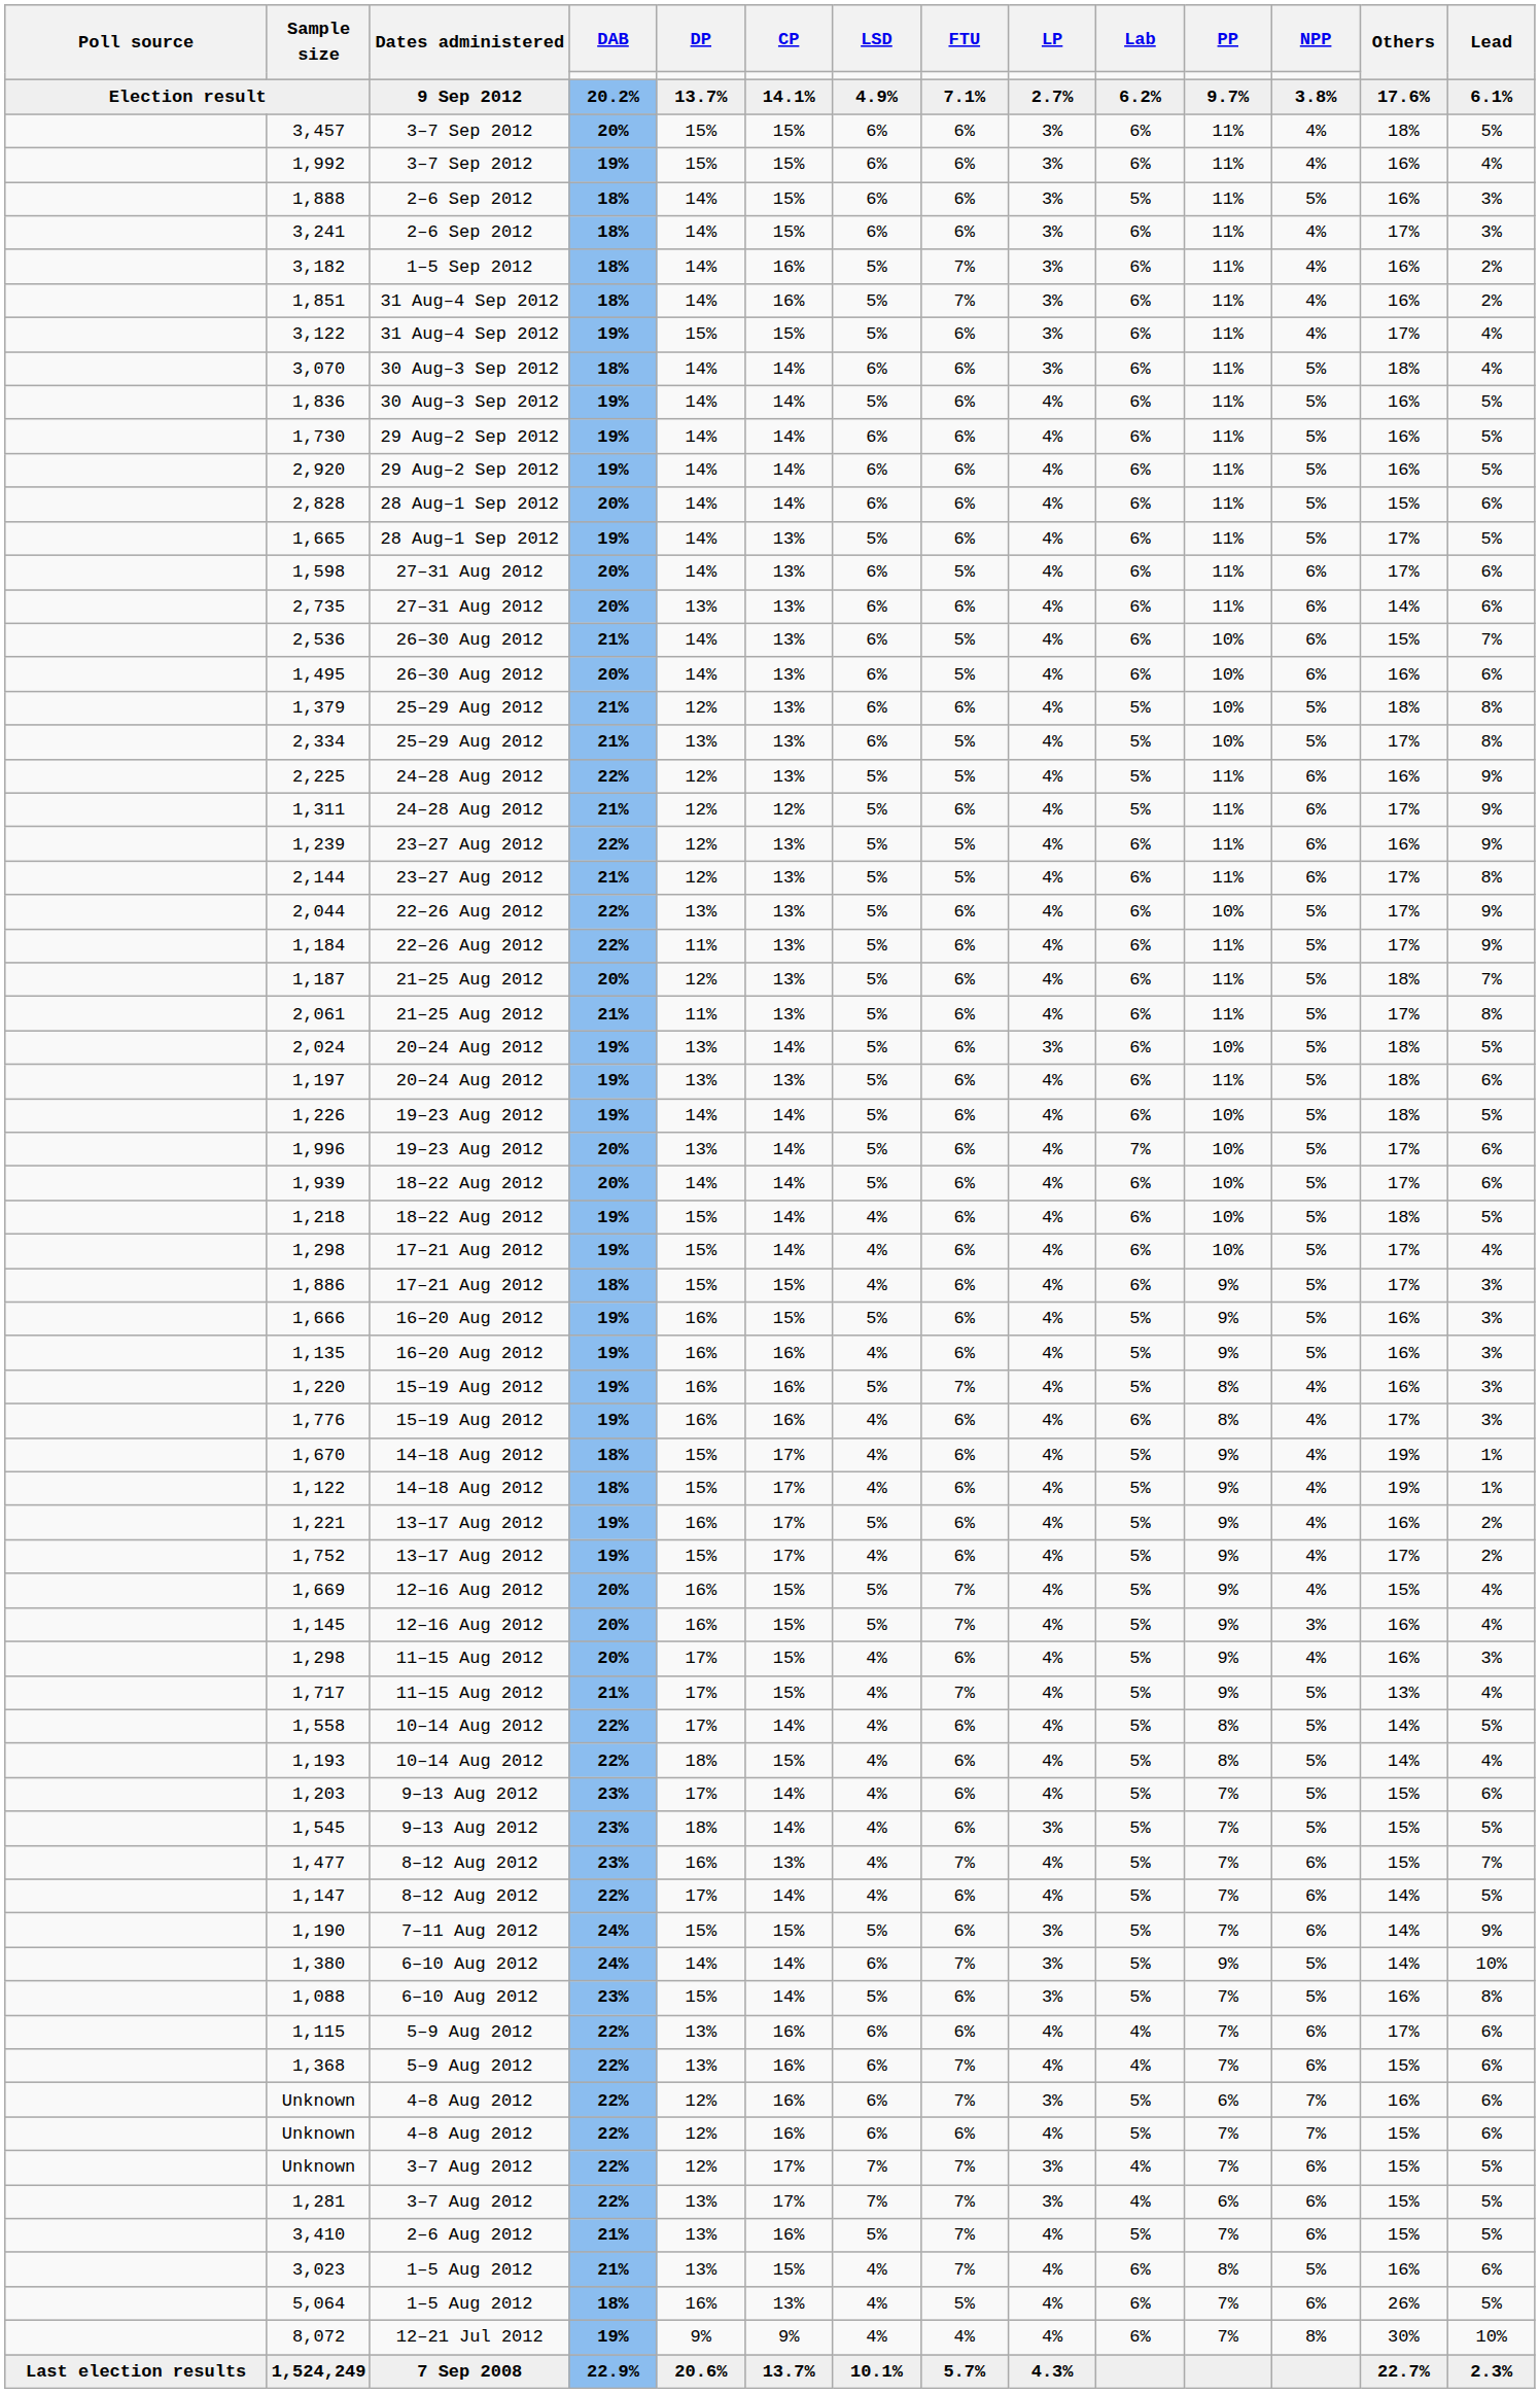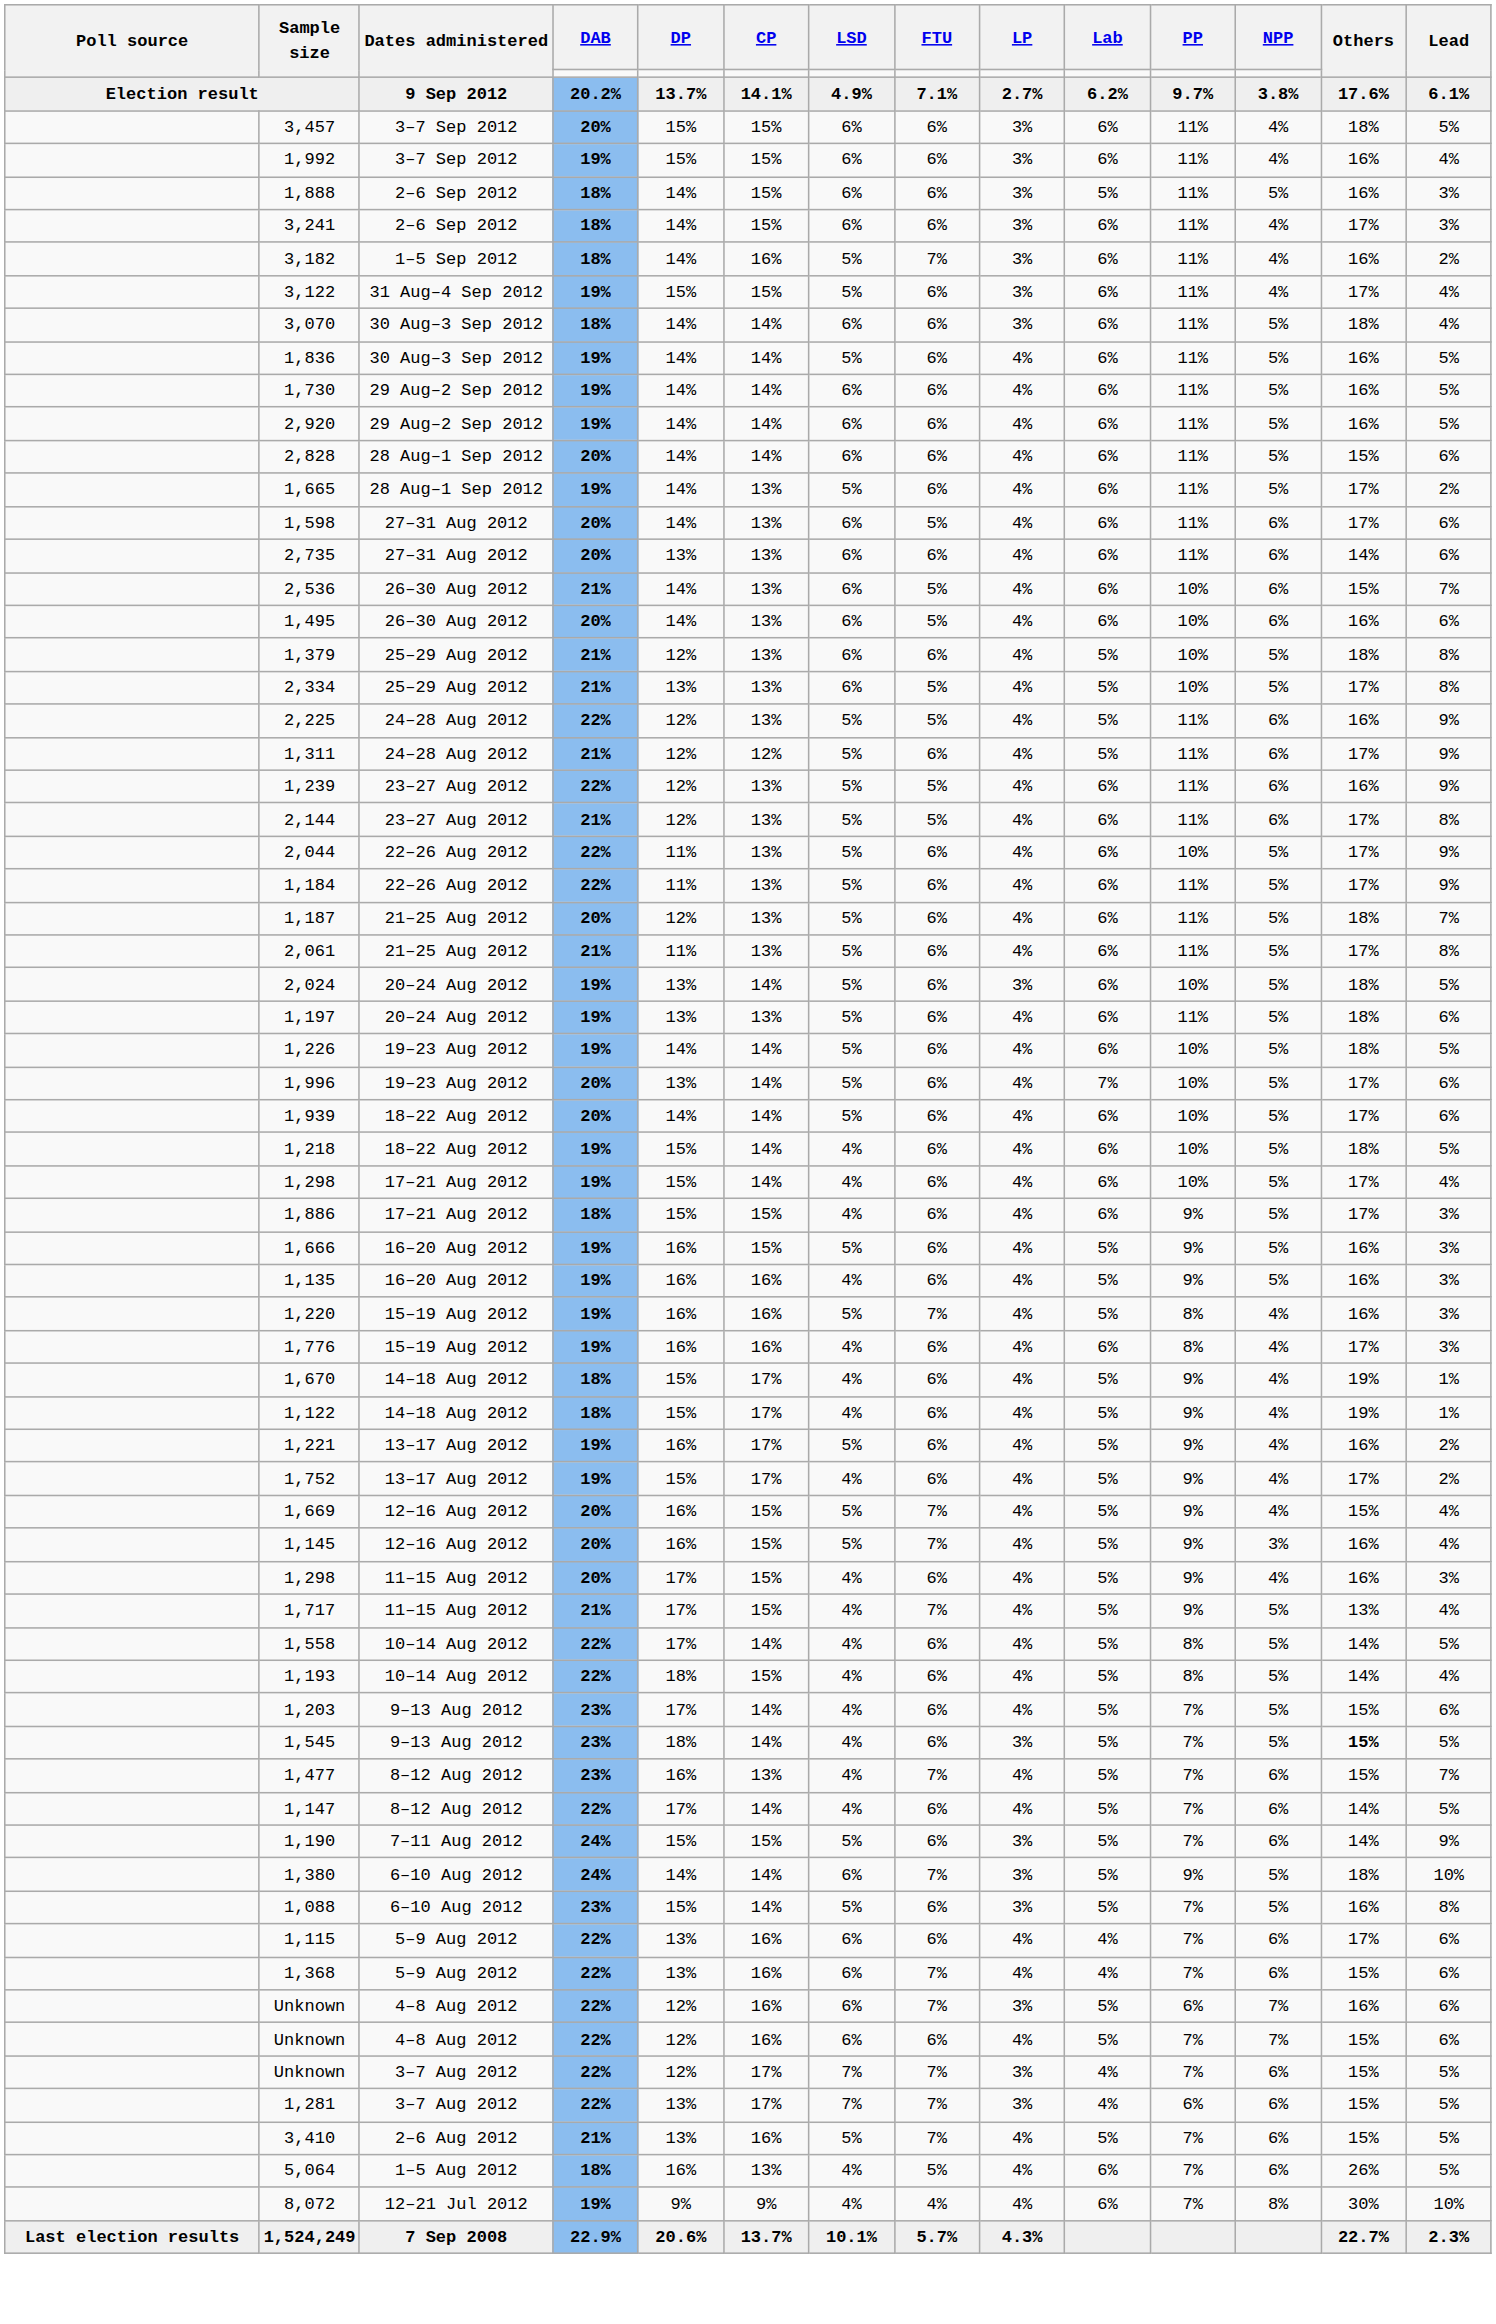- row: 1,851 | 31 Aug–4 Sep 2012 | 18% | 14% | 16% | 5% | 7% | 3% | 6% | 11% | 4% | 16% | 2%
1,665 | Lead: 5% -> 2%
2,044 | DP: 13% -> 11%
1,545 | Others: normal -> bold
1,380 | Others: 14% -> 18%
- row: 3,023 | 1–5 Aug 2012 | 21% | 13% | 15% | 4% | 7% | 4% | 6% | 8% | 5% | 16% | 6%
